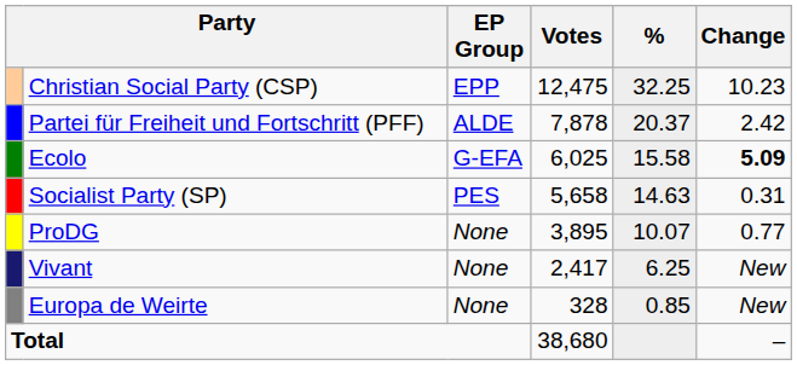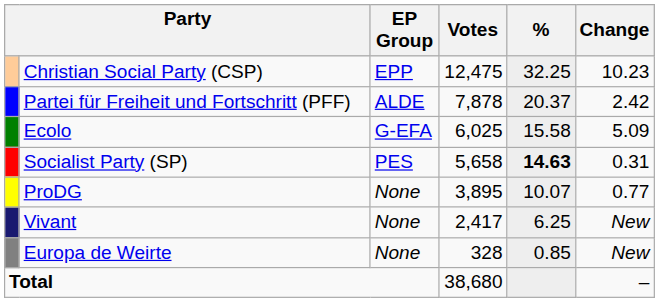Ecolo | Change: bold -> normal
Socialist Party (SP) | %: normal -> bold
